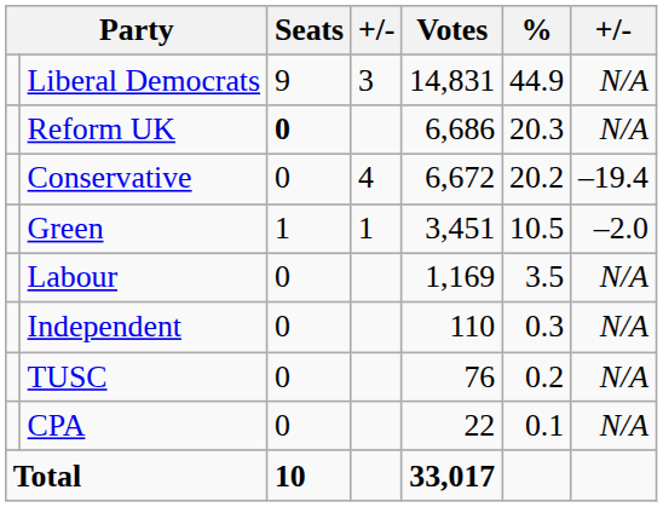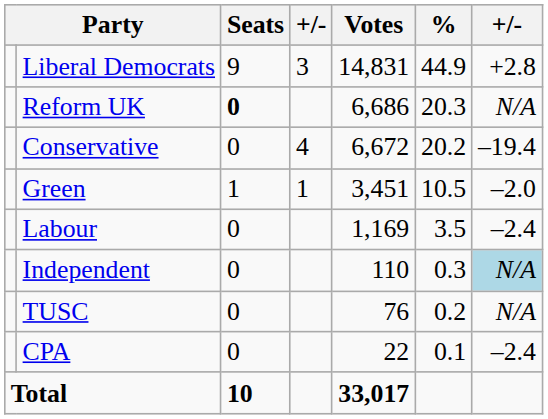Liberal Democrats | column 7: N/A -> +2.8
Labour | column 7: N/A -> –2.4
Independent | column 7: no background -> lightblue background
CPA | column 7: N/A -> –2.4
